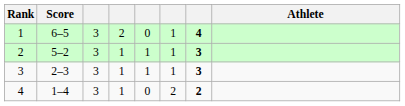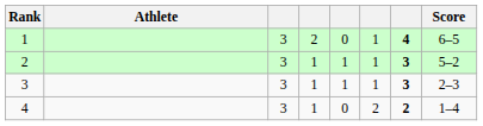columns swapped: Athlete <-> Score
